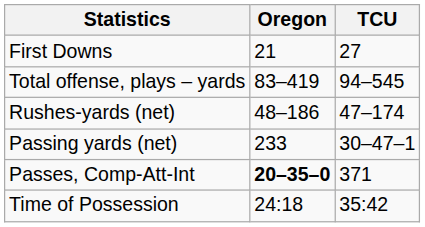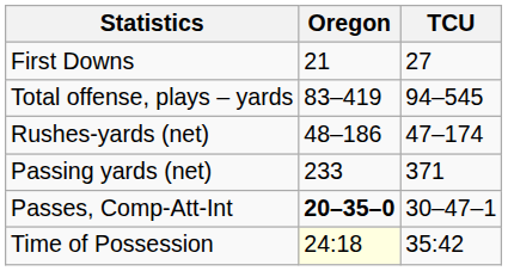Passing yards (net) | TCU: 30–47–1 -> 371
Passes, Comp-Att-Int | TCU: 371 -> 30–47–1
Time of Possession | Oregon: no background -> lightyellow background
